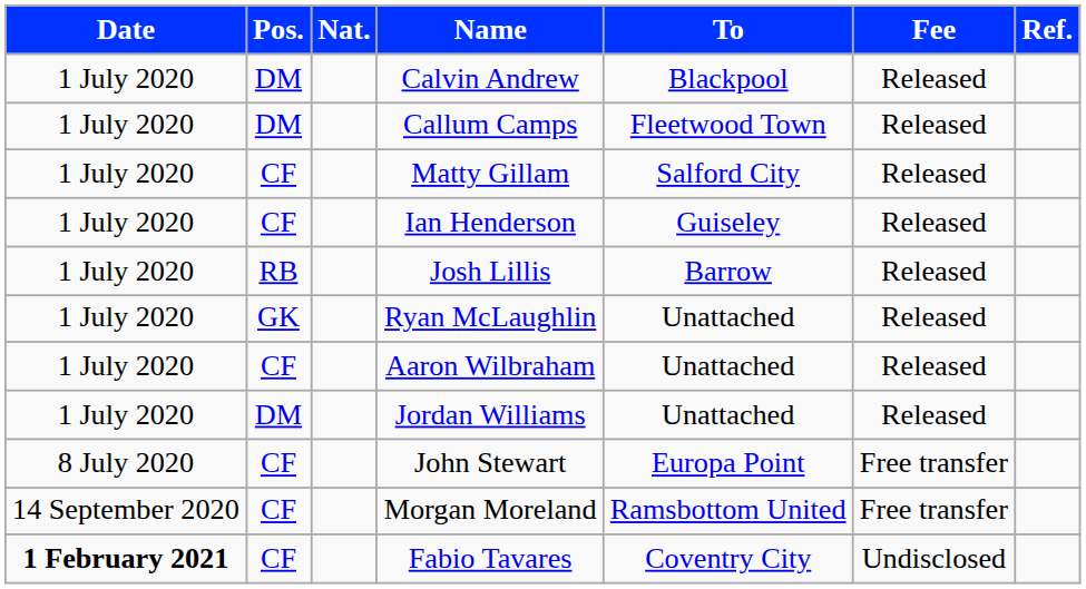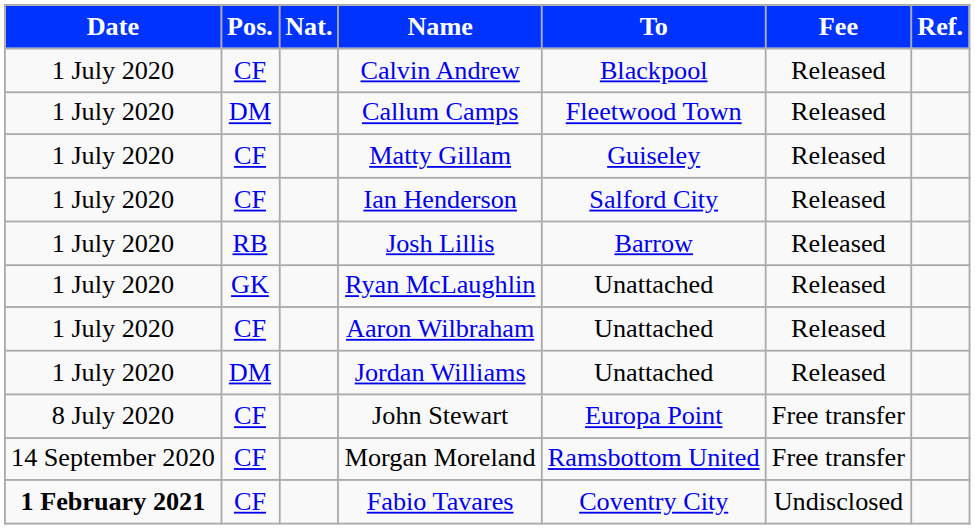Calvin Andrew | Pos.: DM -> CF
Matty Gillam | To: Salford City -> Guiseley
Ian Henderson | To: Guiseley -> Salford City
